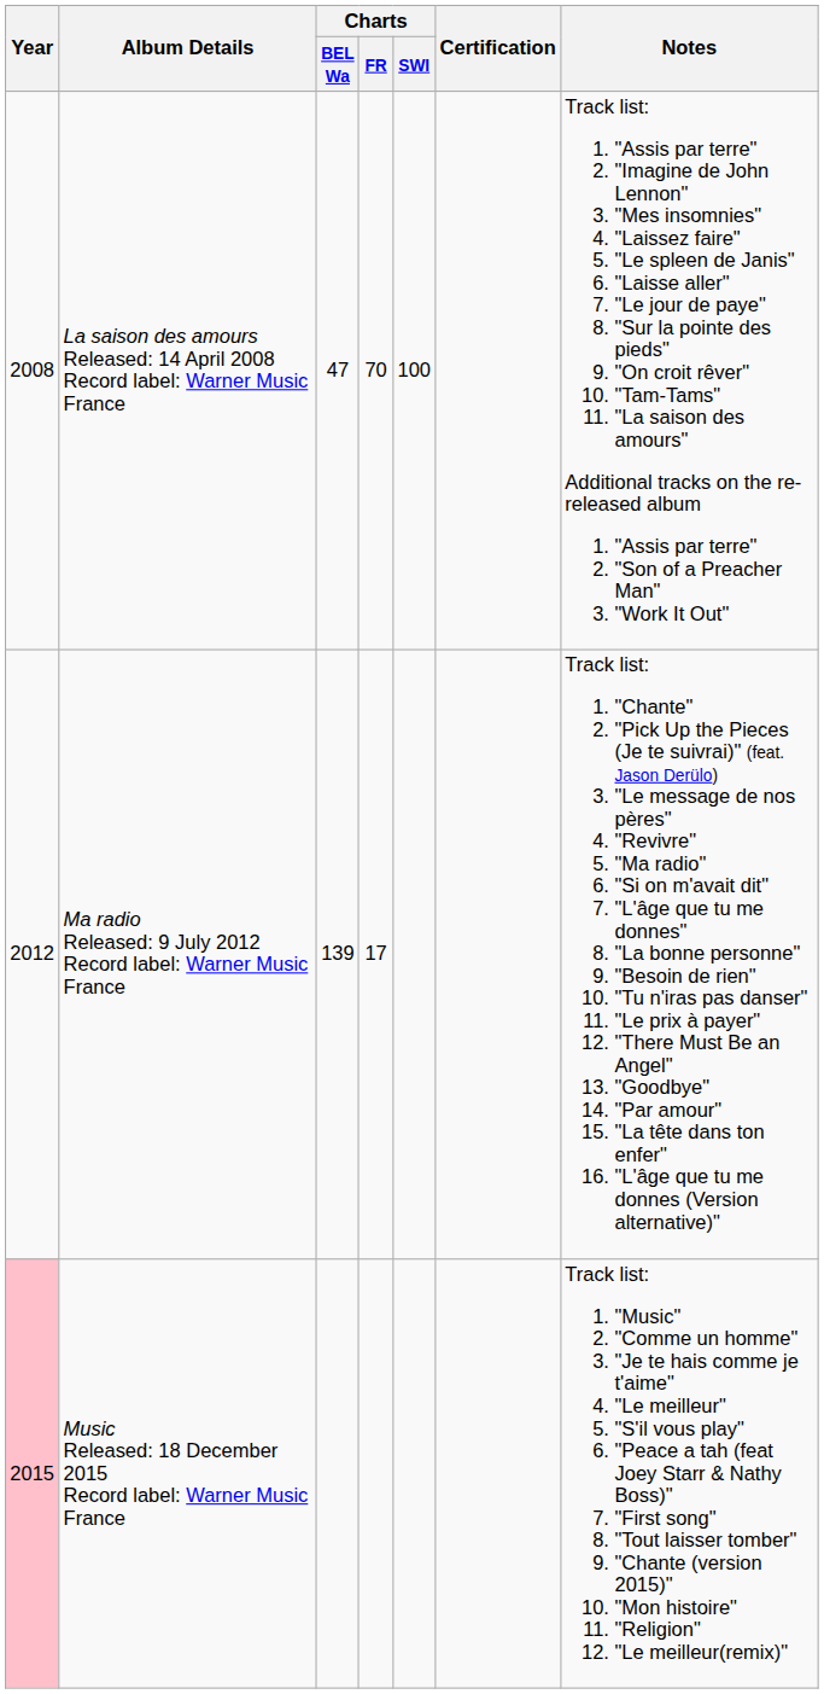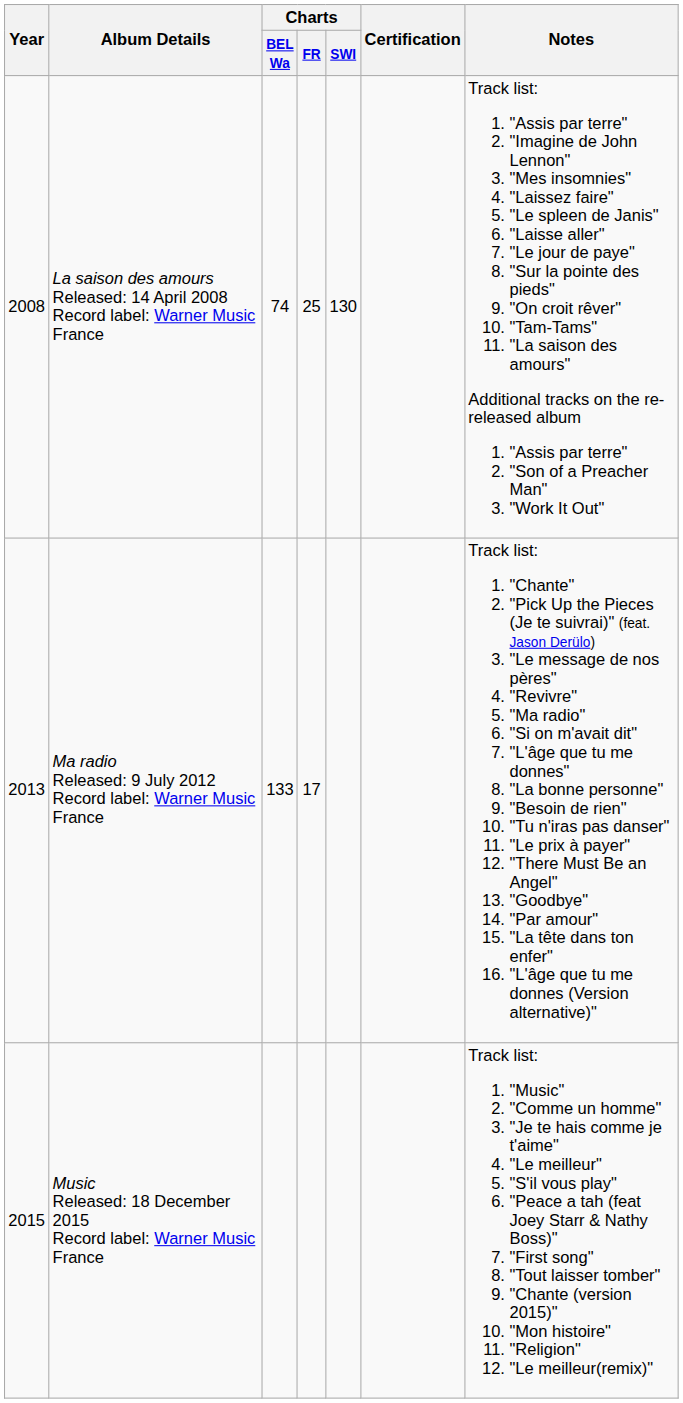row 3 | Charts / BEL Wa: 47 -> 74
row 3 | Charts / FR: 70 -> 25
row 3 | Charts / SWI: 100 -> 130
row 4 | Year: 2012 -> 2013
row 4 | Charts / BEL Wa: 139 -> 133
row 5 | Year: pink background -> no background
